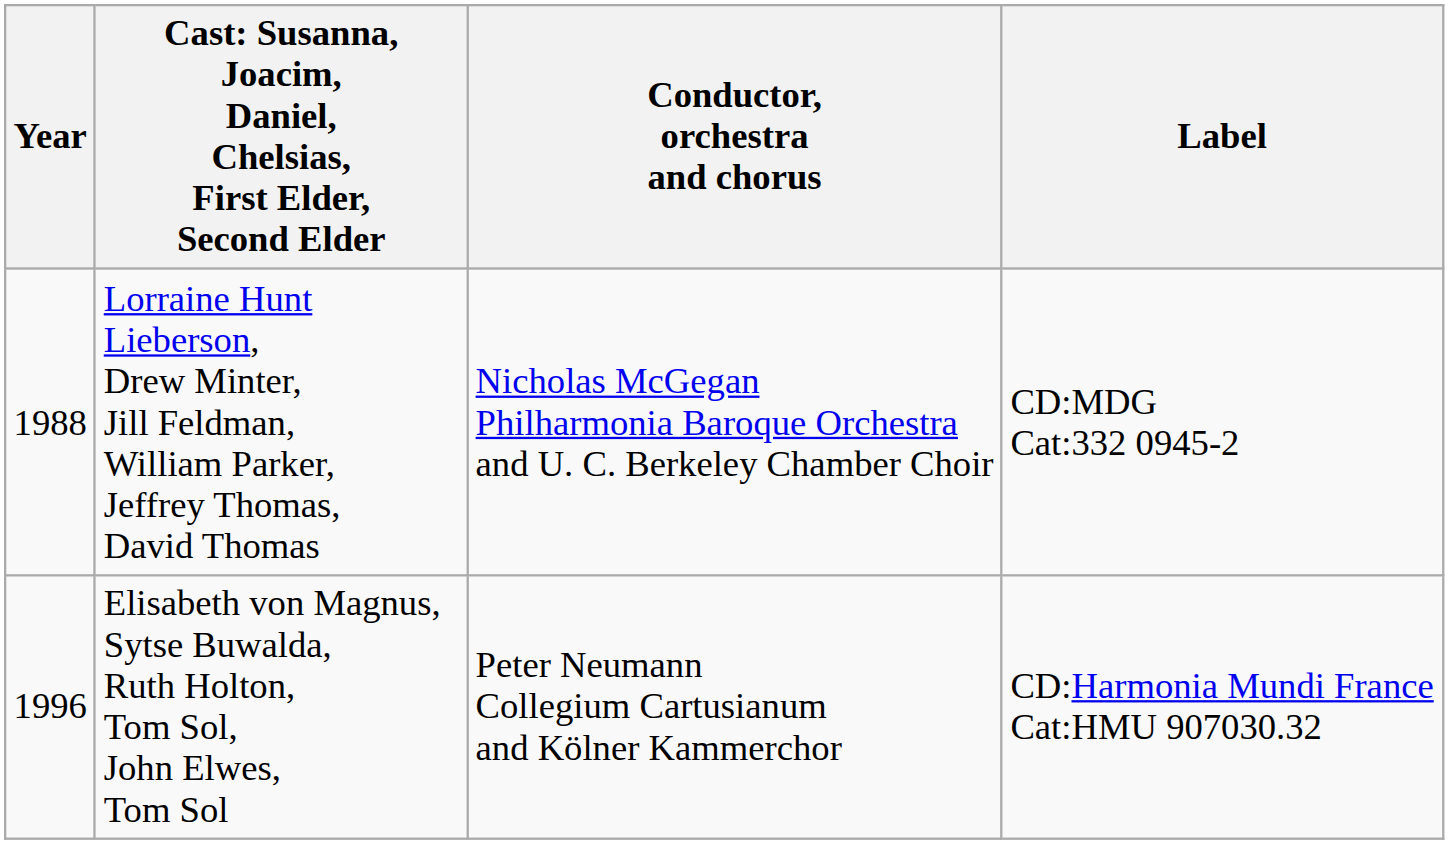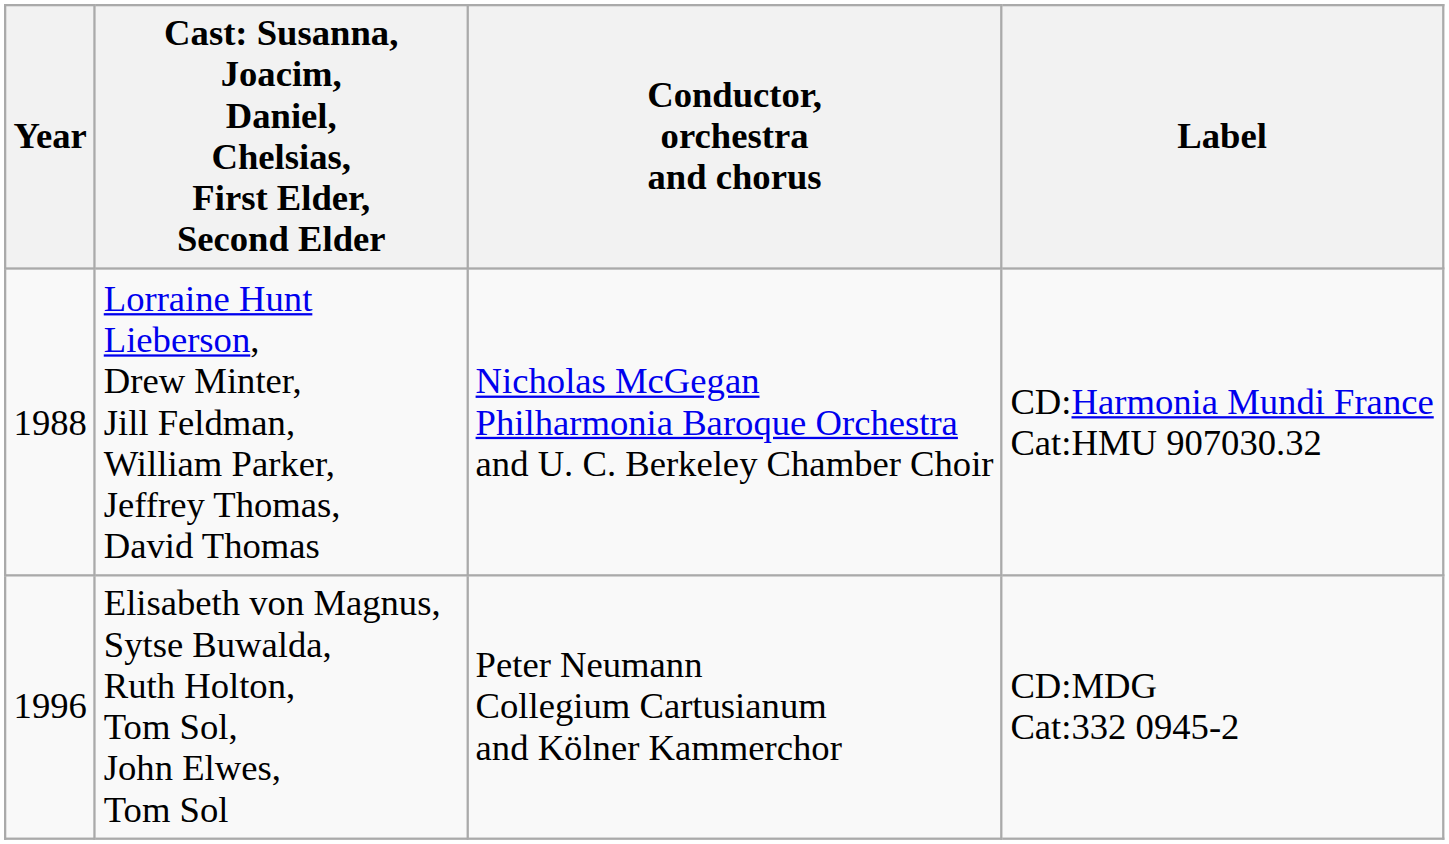row 2 | Label: CD:MDG Cat:332 0945-2 -> CD:Harmonia Mundi France Cat:HMU 907030.32
row 3 | Label: CD:Harmonia Mundi France Cat:HMU 907030.32 -> CD:MDG Cat:332 0945-2
